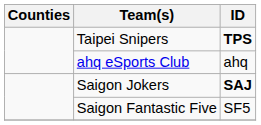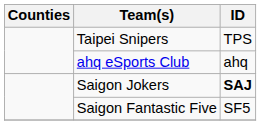Taipei Snipers | ID: bold -> normal
